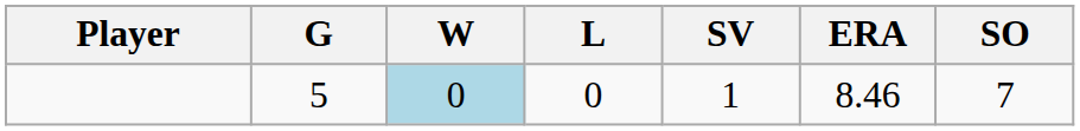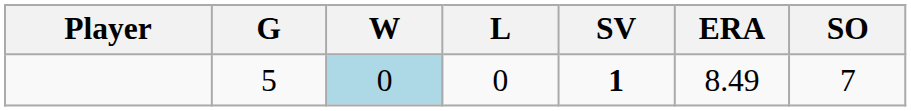row 2 | SV: normal -> bold
row 2 | ERA: 8.46 -> 8.49
